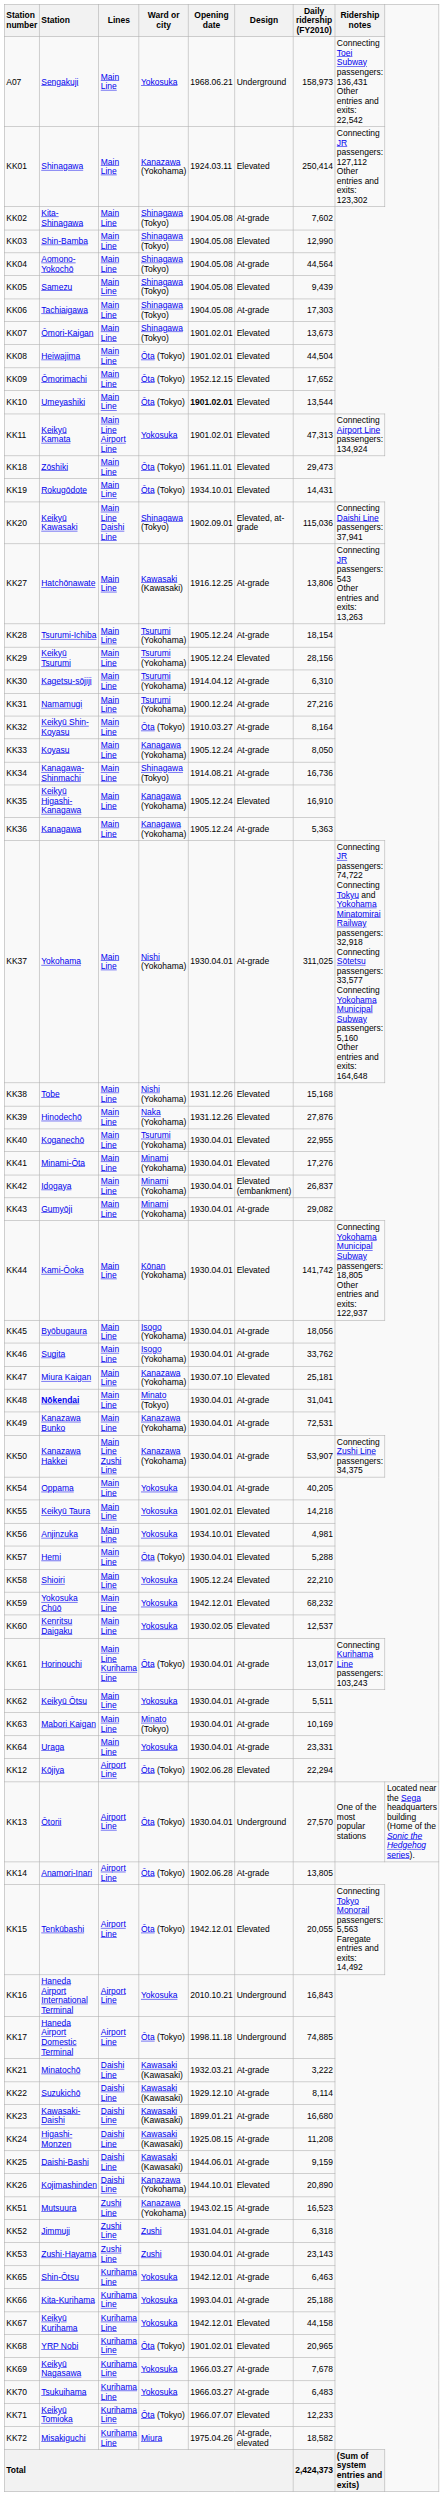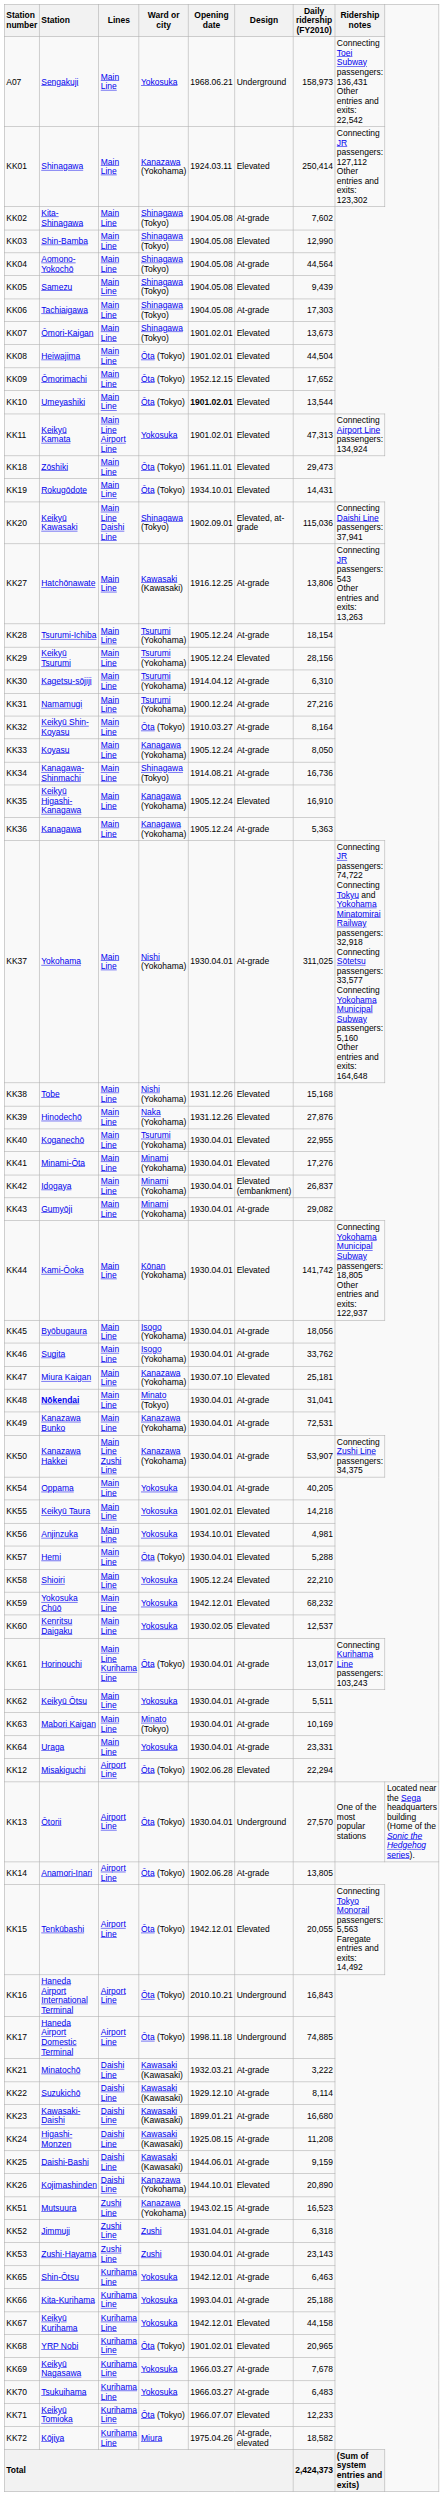KK12 | Station: Kōjiya -> Misakiguchi
KK16 | Ward or city: Yokosuka -> Ōta (Tokyo)
KK72 | Station: Misakiguchi -> Kōjiya
